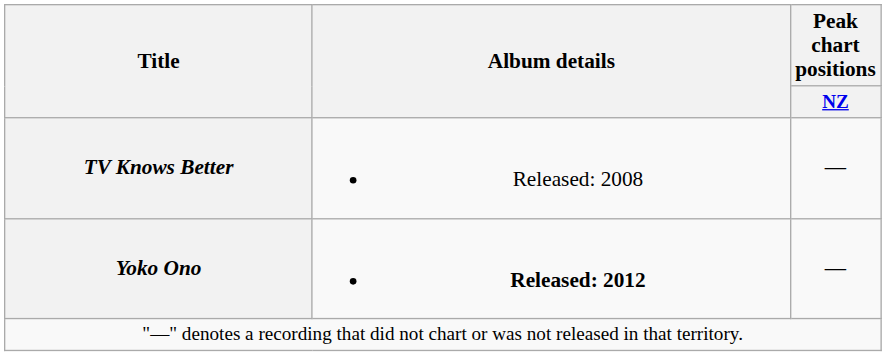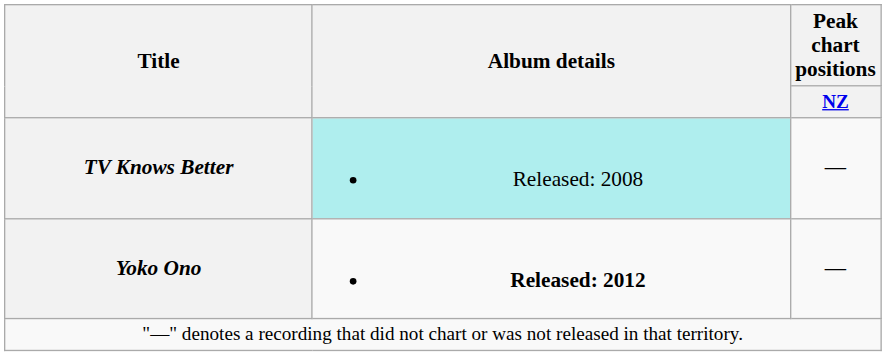TV Knows Better | Album details: no background -> paleturquoise background
